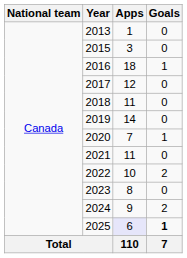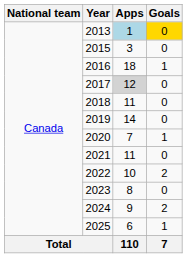2013 | Apps: no background -> lightblue background
2013 | Goals: no background -> gold background
2017 | Apps: no background -> lightgrey background
2025 | Apps: lavender background -> no background
2025 | Goals: bold -> normal
